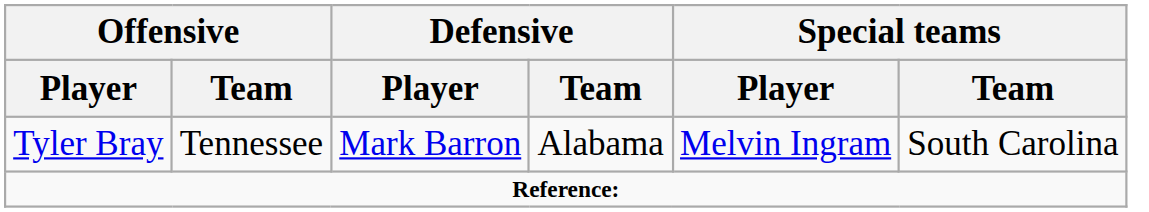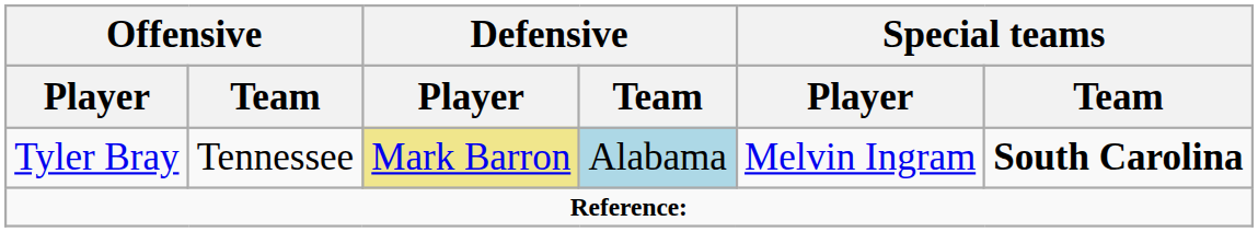Tyler Bray | Defensive / Player: no background -> khaki background
Tyler Bray | Defensive / Team: no background -> lightblue background
Tyler Bray | Special teams / Team: normal -> bold
